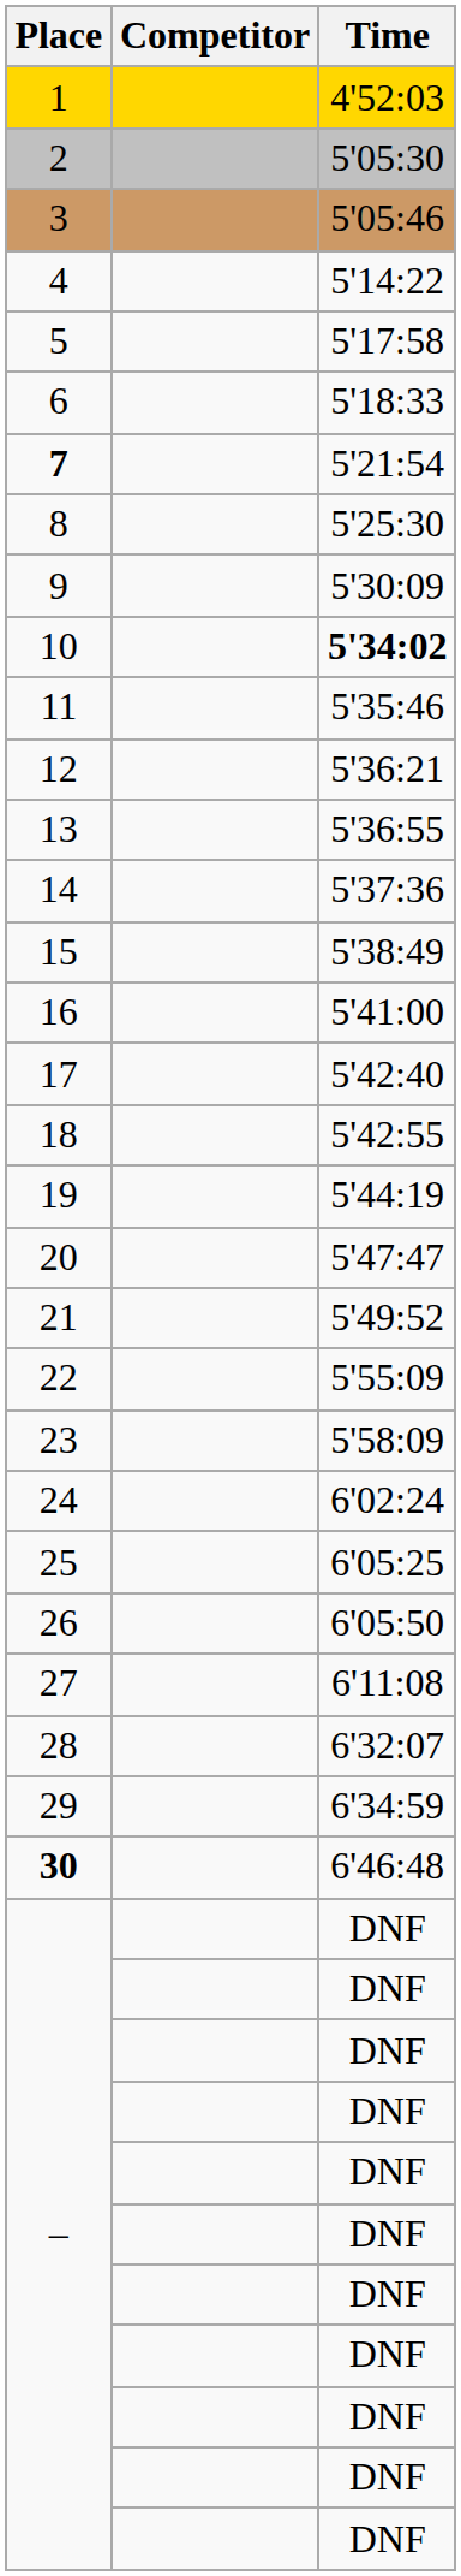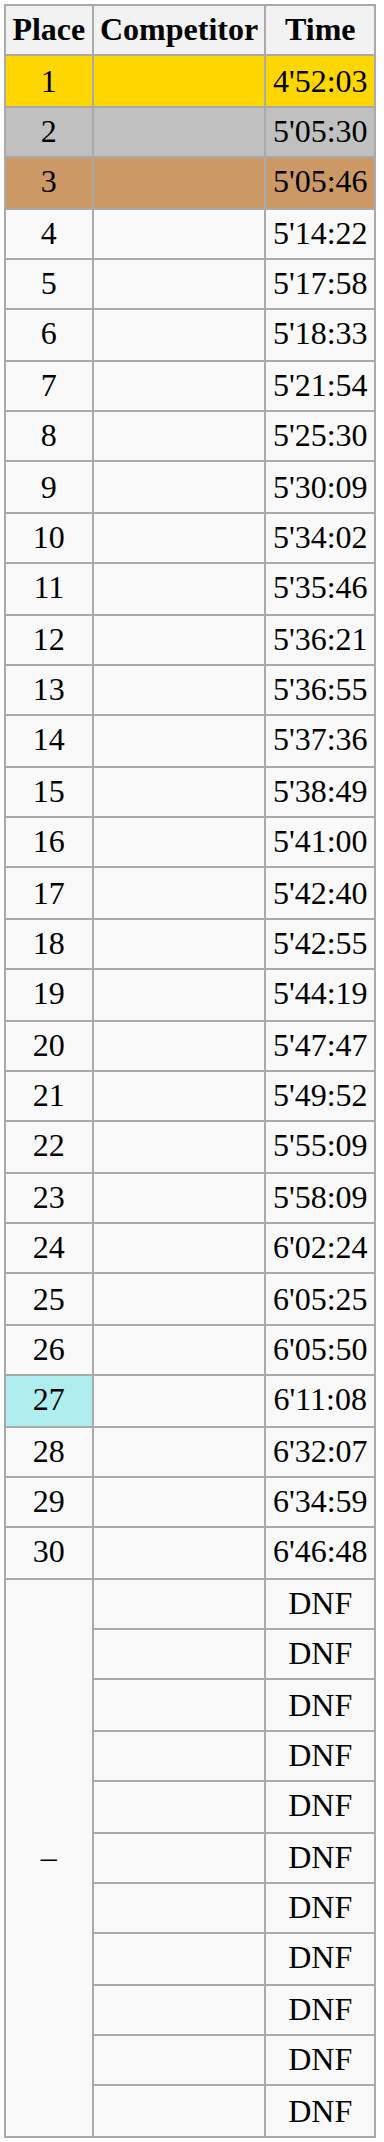7 | Place: bold -> normal
10 | Time: bold -> normal
27 | Place: no background -> paleturquoise background
30 | Place: bold -> normal
